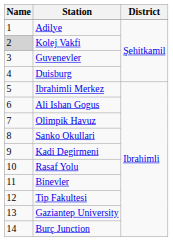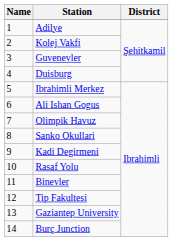Kolej Vakfi | Name: lightgrey background -> no background
